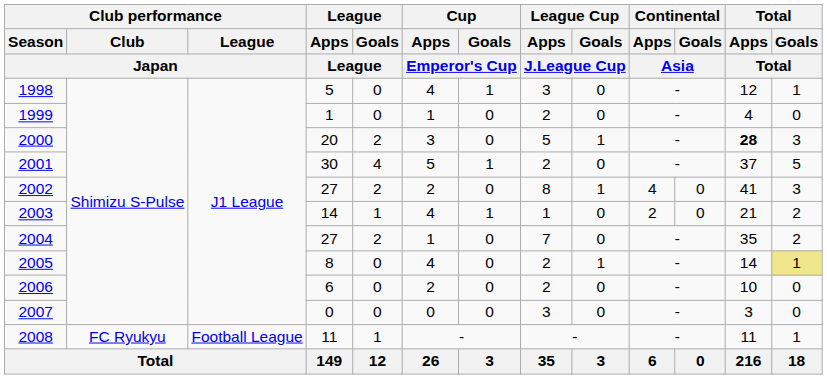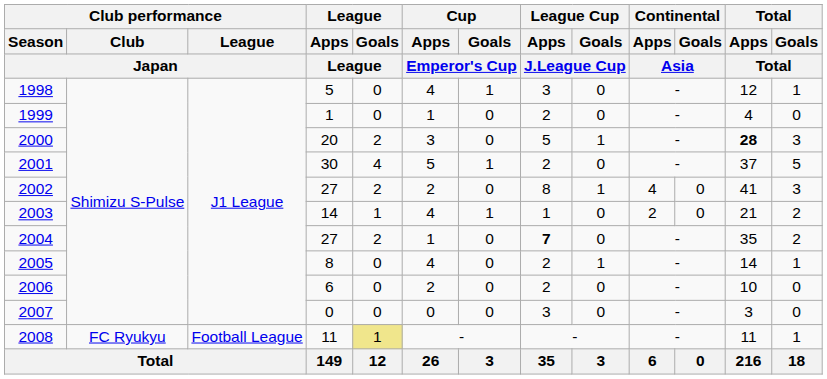2004 | League Cup / Apps / J.League Cup: normal -> bold
2005 | Total / Goals / Total: khaki background -> no background
2008 | League / Goals / League: no background -> khaki background
